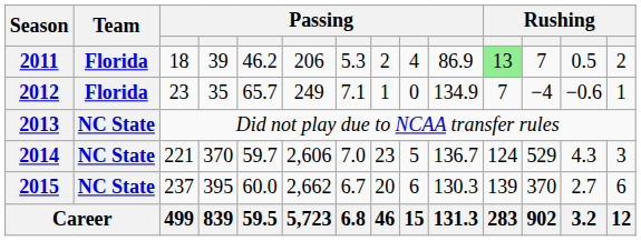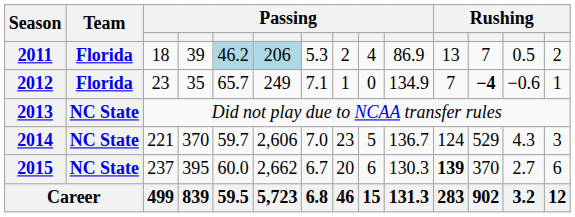2011 | column 5: no background -> lightblue background
2011 | column 6: no background -> lightblue background
2011 | column 11: lightgreen background -> no background
2012 | column 12: normal -> bold
2015 | column 11: normal -> bold
